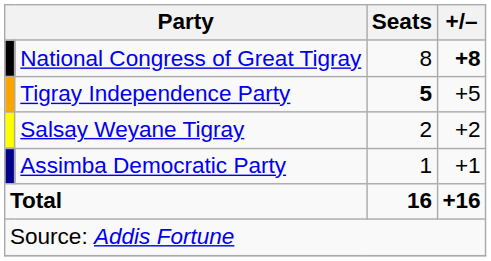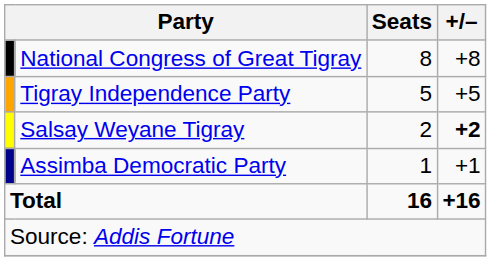National Congress of Great Tigray | +/–: bold -> normal
Tigray Independence Party | Seats: bold -> normal
Salsay Weyane Tigray | +/–: normal -> bold
